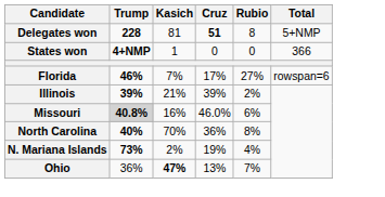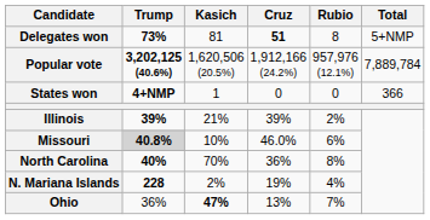Delegates won | Trump: 228 -> 73%
+ row: Popular vote | 3,202,125 (40.6%) | 1,620,506 (20.5%) | 1,912,166 (24.2%) | 957,976 (12.1%) | 7,889,784
- row: Florida | 46% | 7% | 17% | 27% | rowspan=6
Missouri | Kasich: 16% -> 10%
N. Mariana Islands | Trump: 73% -> 228
